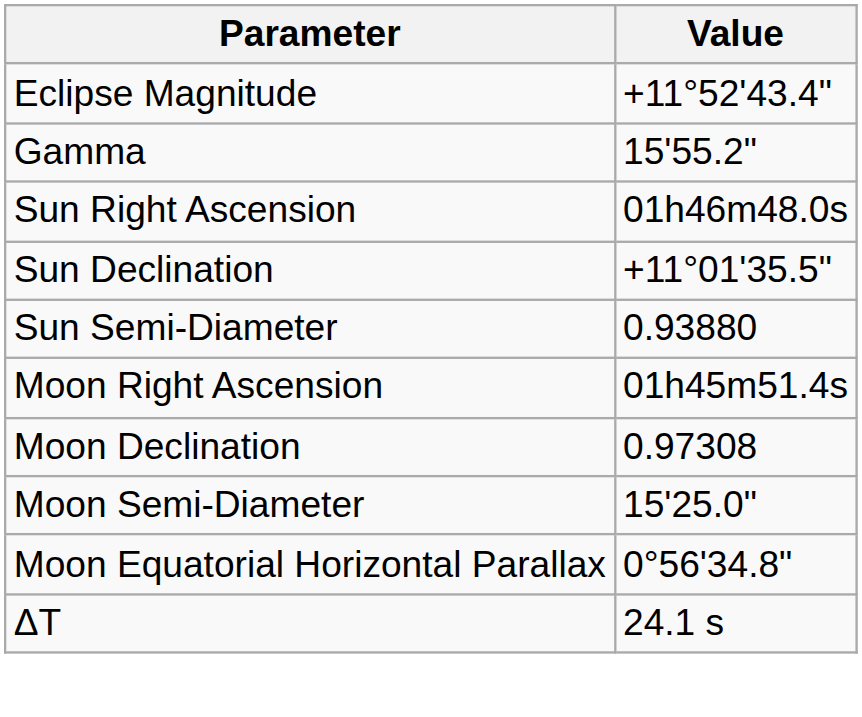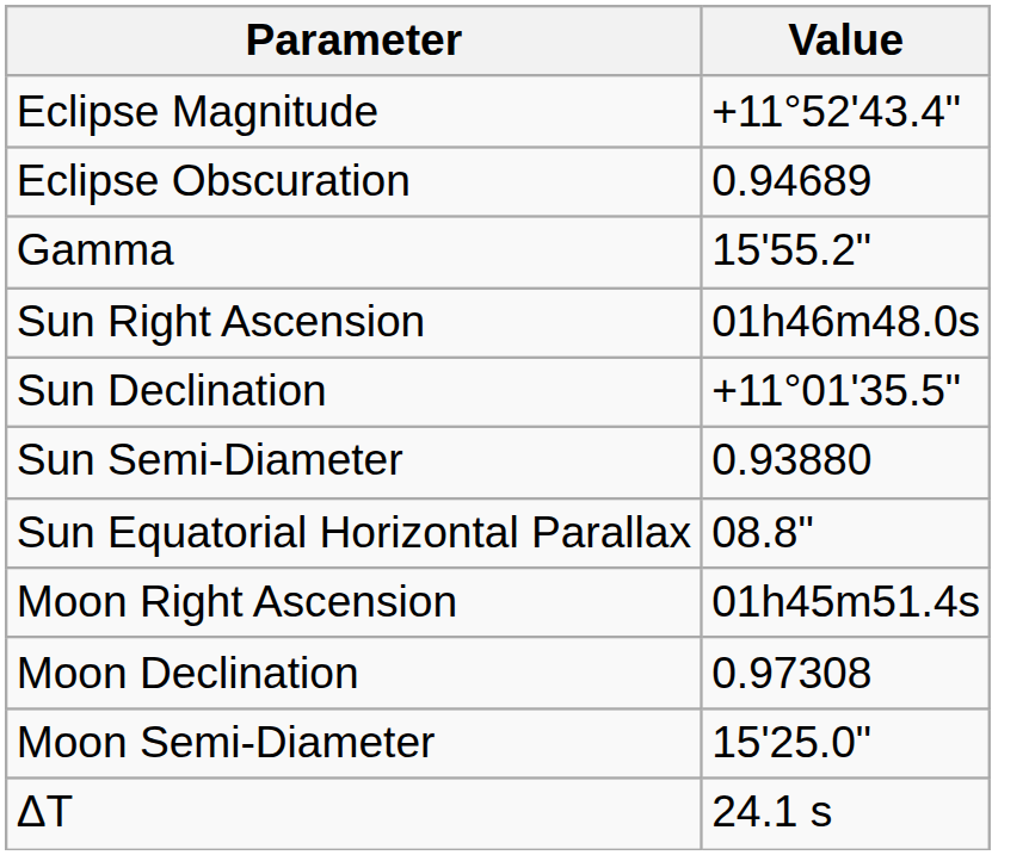+ row: Eclipse Obscuration | 0.94689
+ row: Sun Equatorial Horizontal Parallax | 08.8"
- row: Moon Equatorial Horizontal Parallax | 0°56'34.8"
